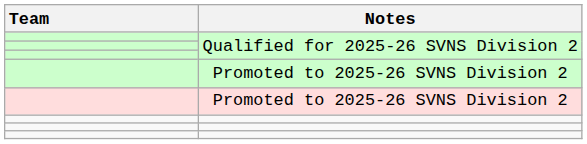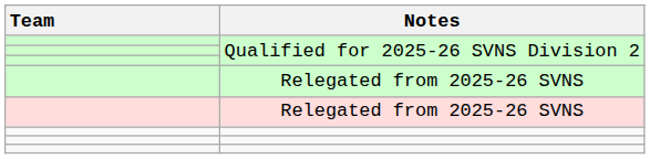row 5 | Notes: Promoted to 2025-26 SVNS Division 2 -> Relegated from 2025-26 SVNS
row 6 | Notes: Promoted to 2025-26 SVNS Division 2 -> Relegated from 2025-26 SVNS
